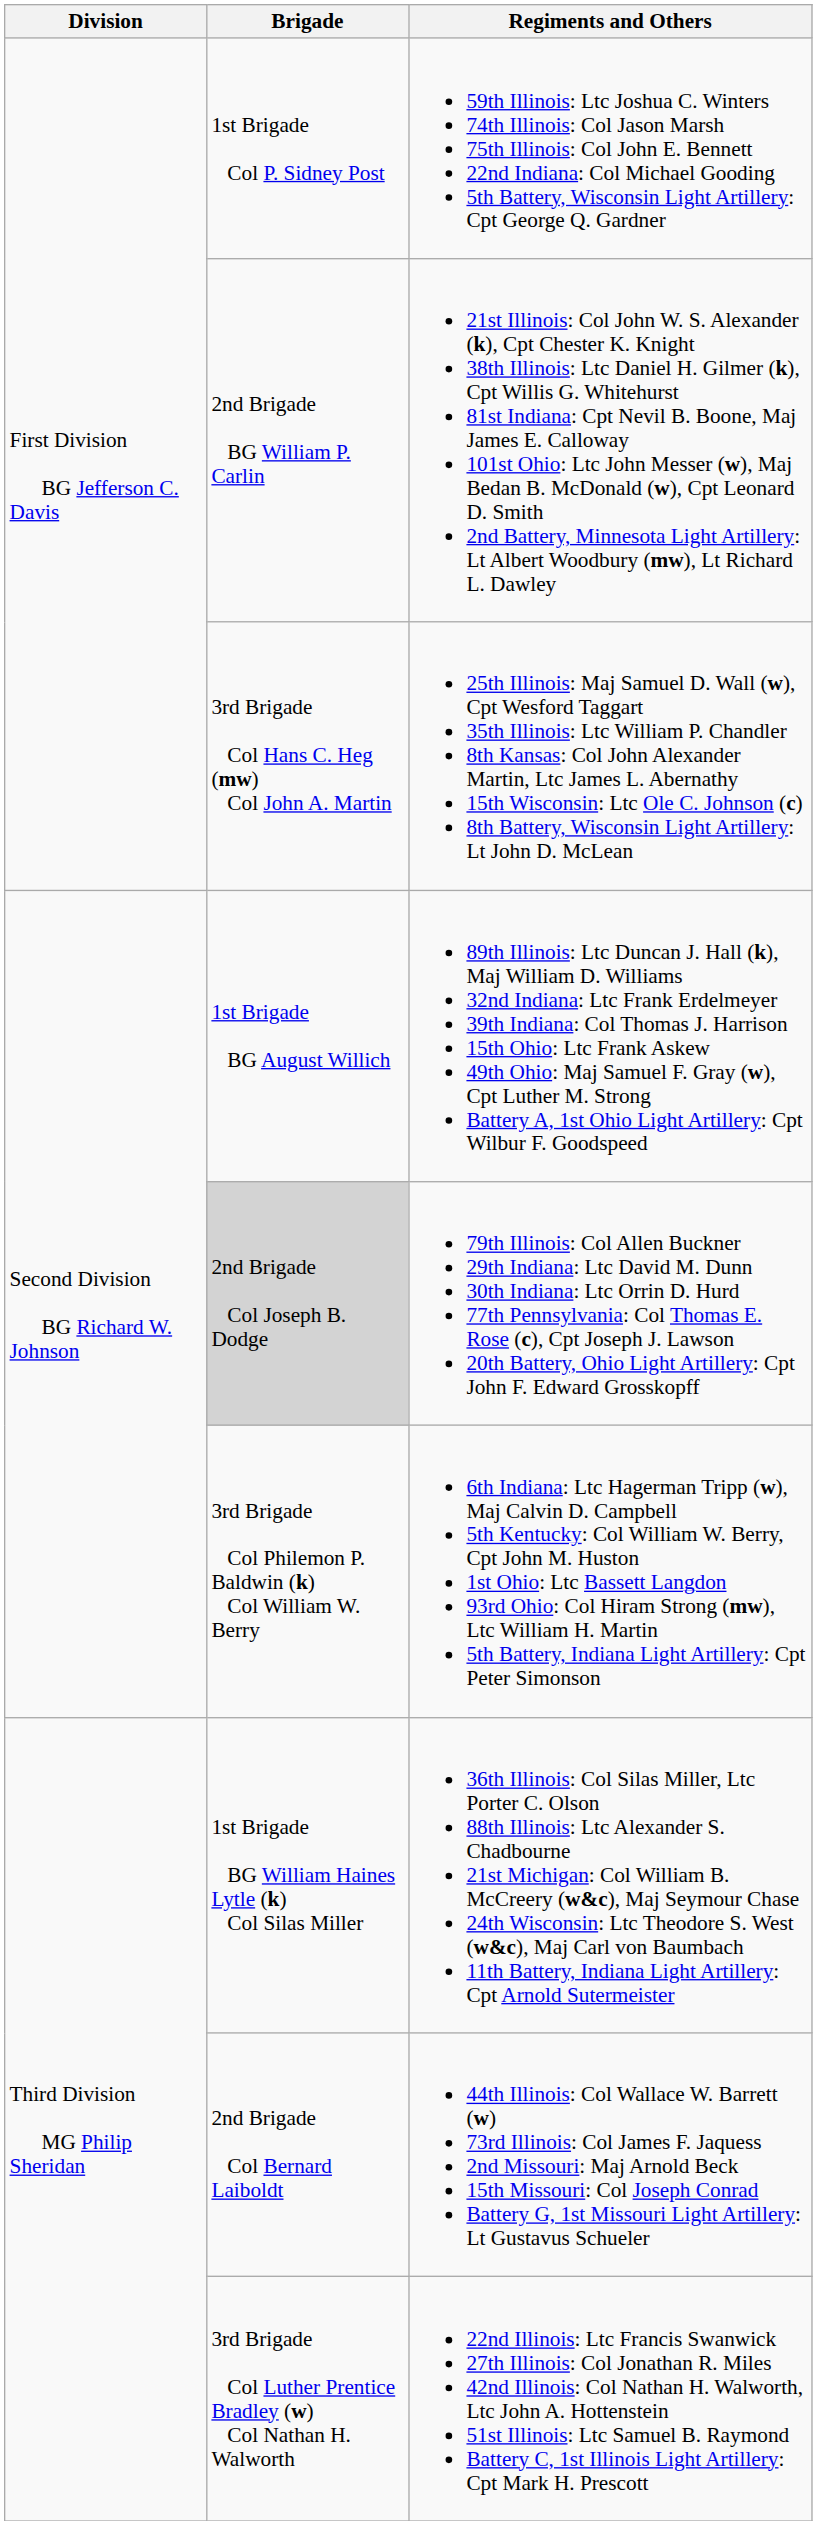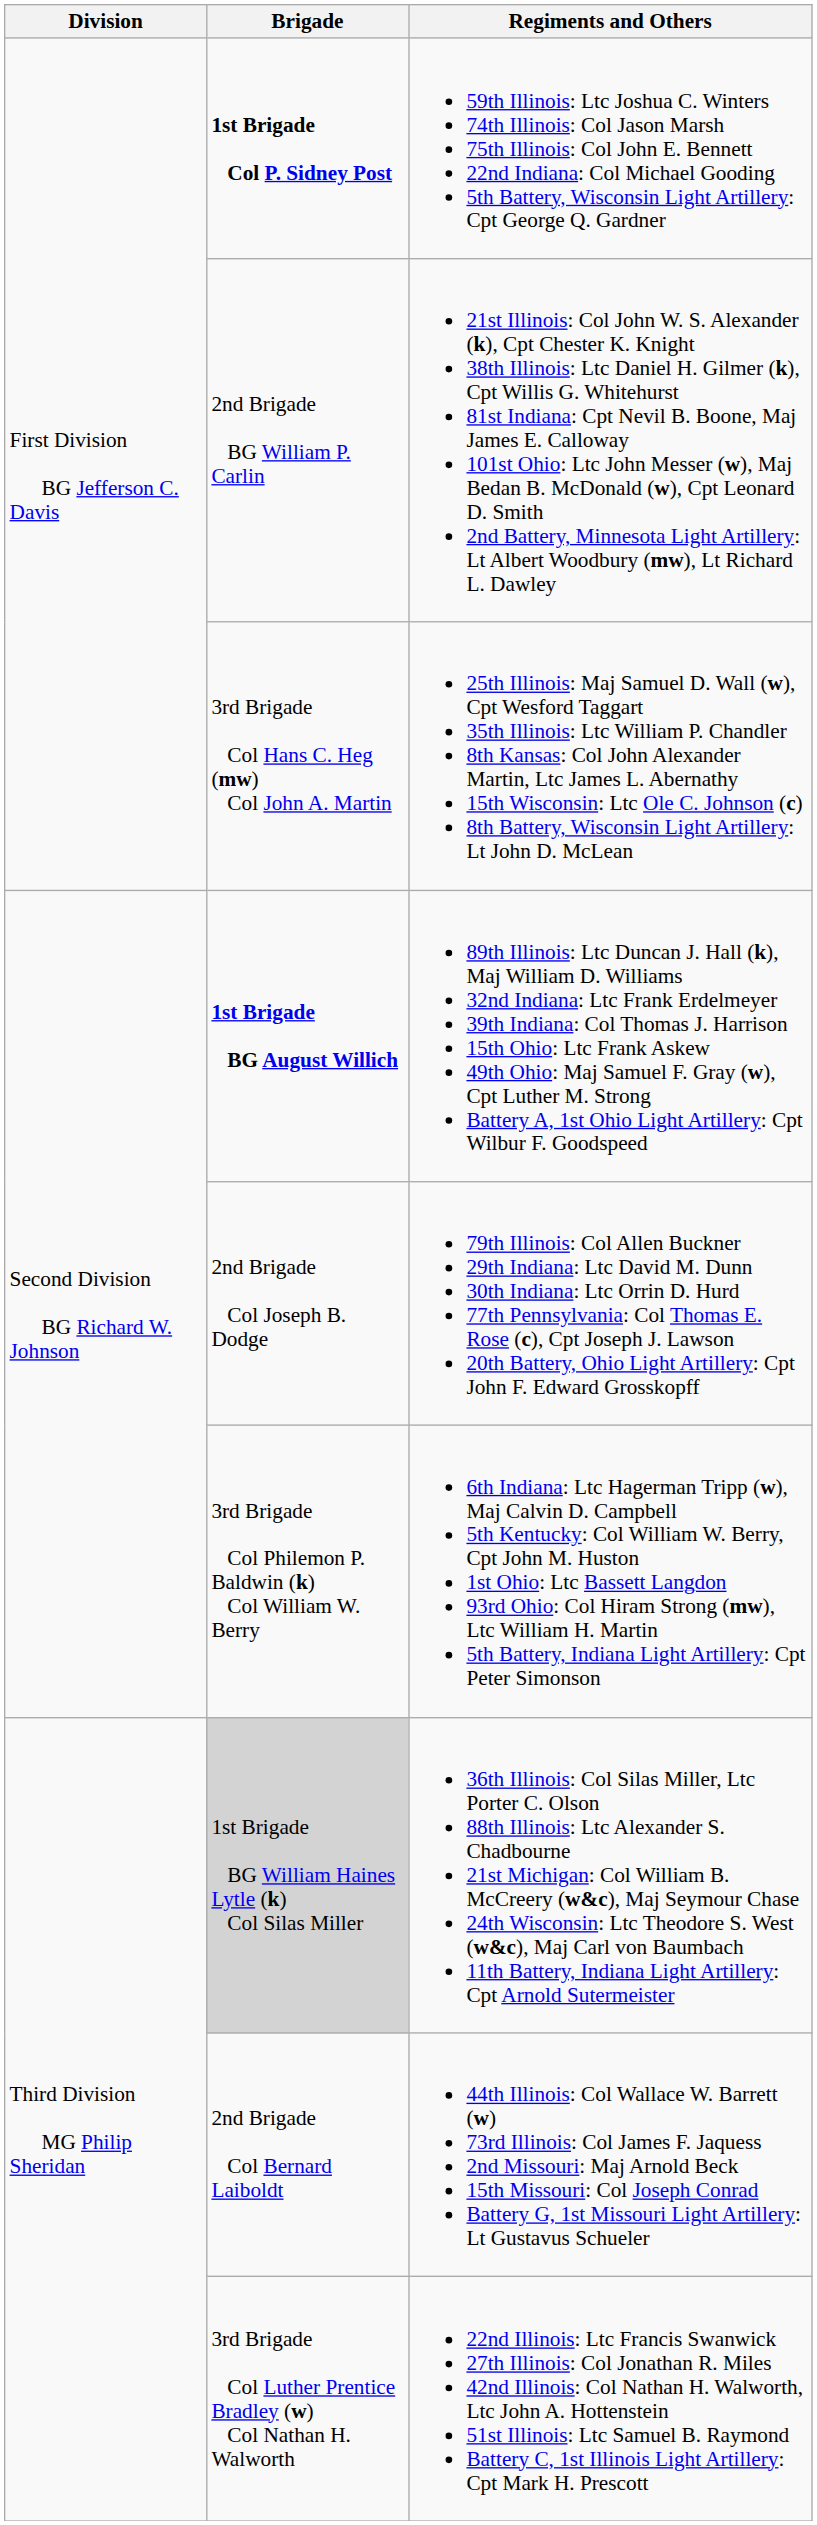1st Brigade Col P. Sidney Post | Brigade: normal -> bold
1st Brigade BG August Willich | Brigade: normal -> bold
2nd Brigade Col Joseph B. Dodge | Brigade: lightgrey background -> no background
1st Brigade BG William Haines Lytle (k) Col Silas Miller | Brigade: no background -> lightgrey background
